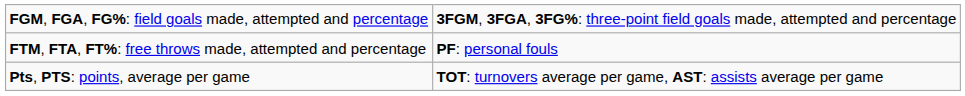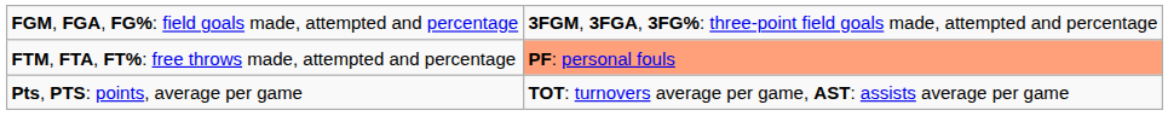FTM, FTA, FT%: free throws made, attempted and percentage | column 2: no background -> lightsalmon background
